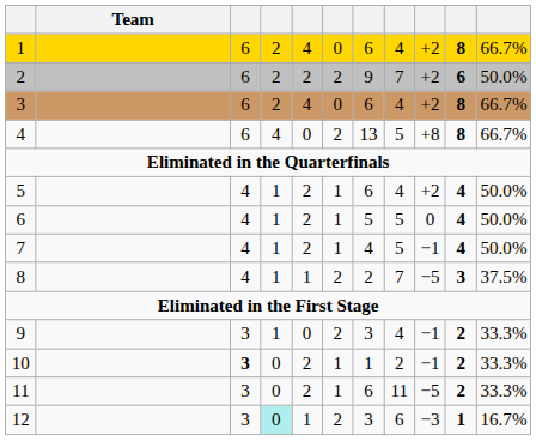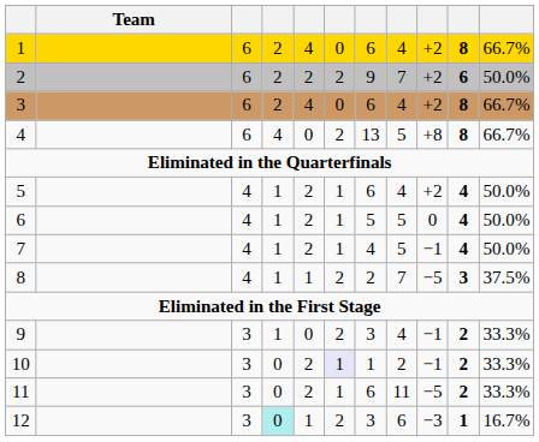10 | column 3: bold -> normal
10 | column 6: no background -> lavender background
